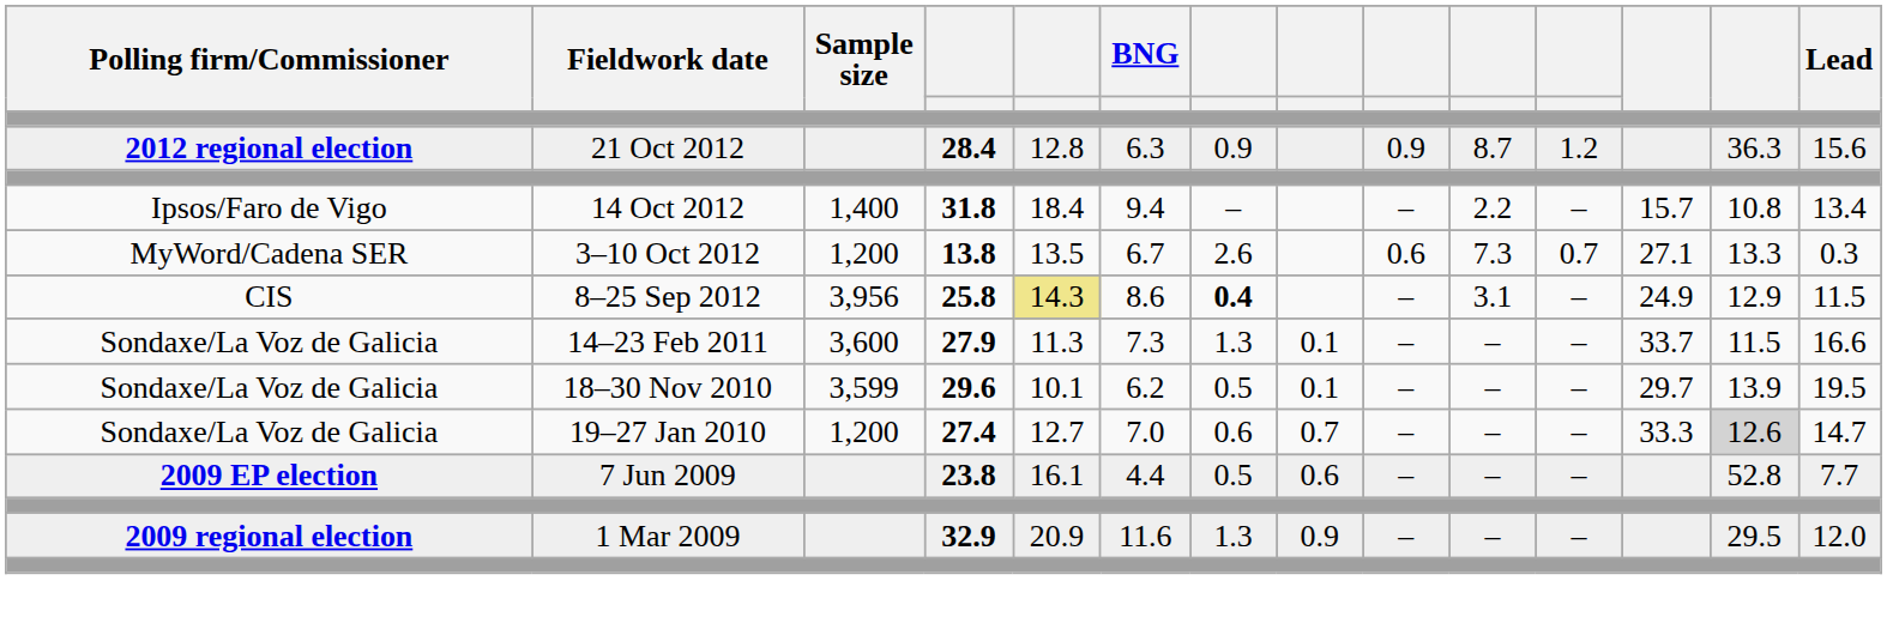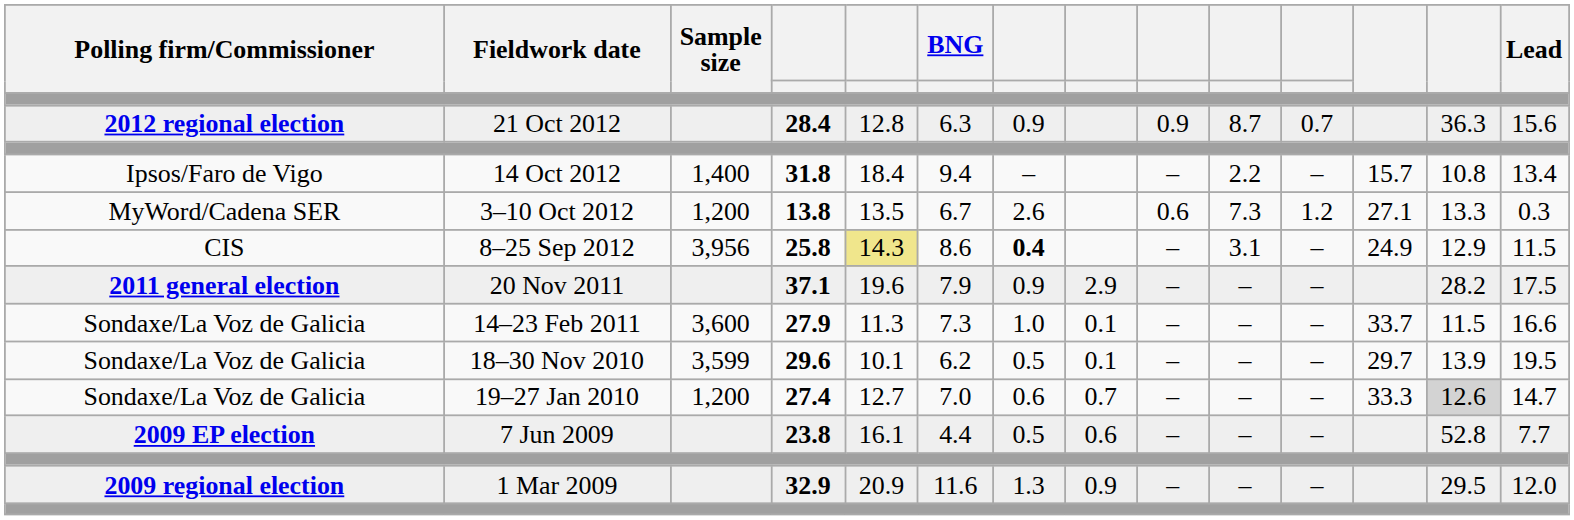21 Oct 2012 | column 11: 1.2 -> 0.7
3–10 Oct 2012 | column 11: 0.7 -> 1.2
+ row: 2011 general election | 20 Nov 2011 | 37.1 | 19.6 | 7.9 | 0.9 | 2.9 | – | – | – | 28.2 | 17.5
14–23 Feb 2011 | column 7: 1.3 -> 1.0
